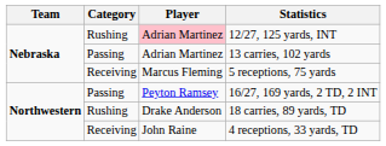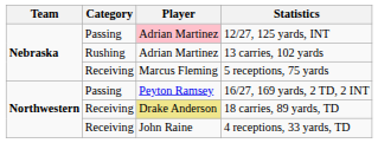12/27, 125 yards, INT | Category: Rushing -> Passing
13 carries, 102 yards | Category: Passing -> Rushing
18 carries, 89 yards, TD | Category: Rushing -> Receiving
18 carries, 89 yards, TD | Player: no background -> khaki background
